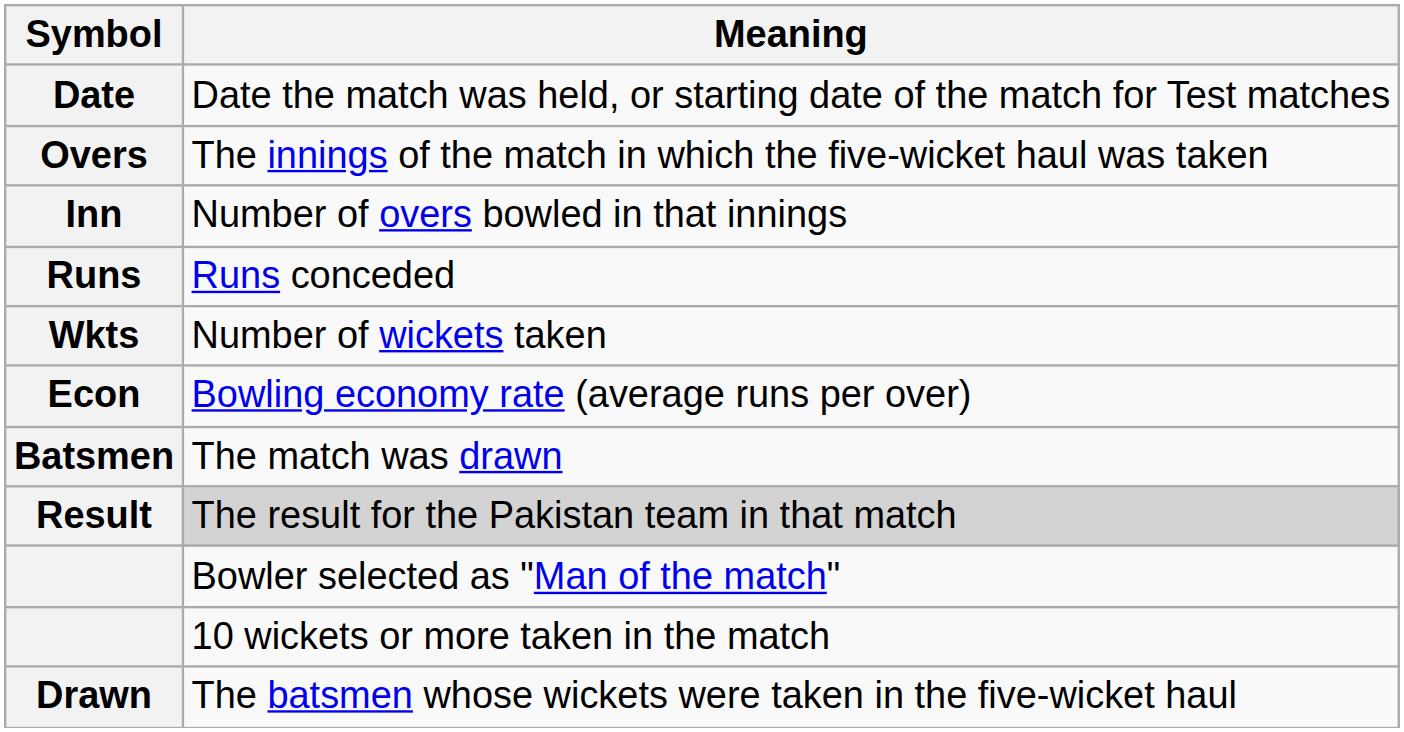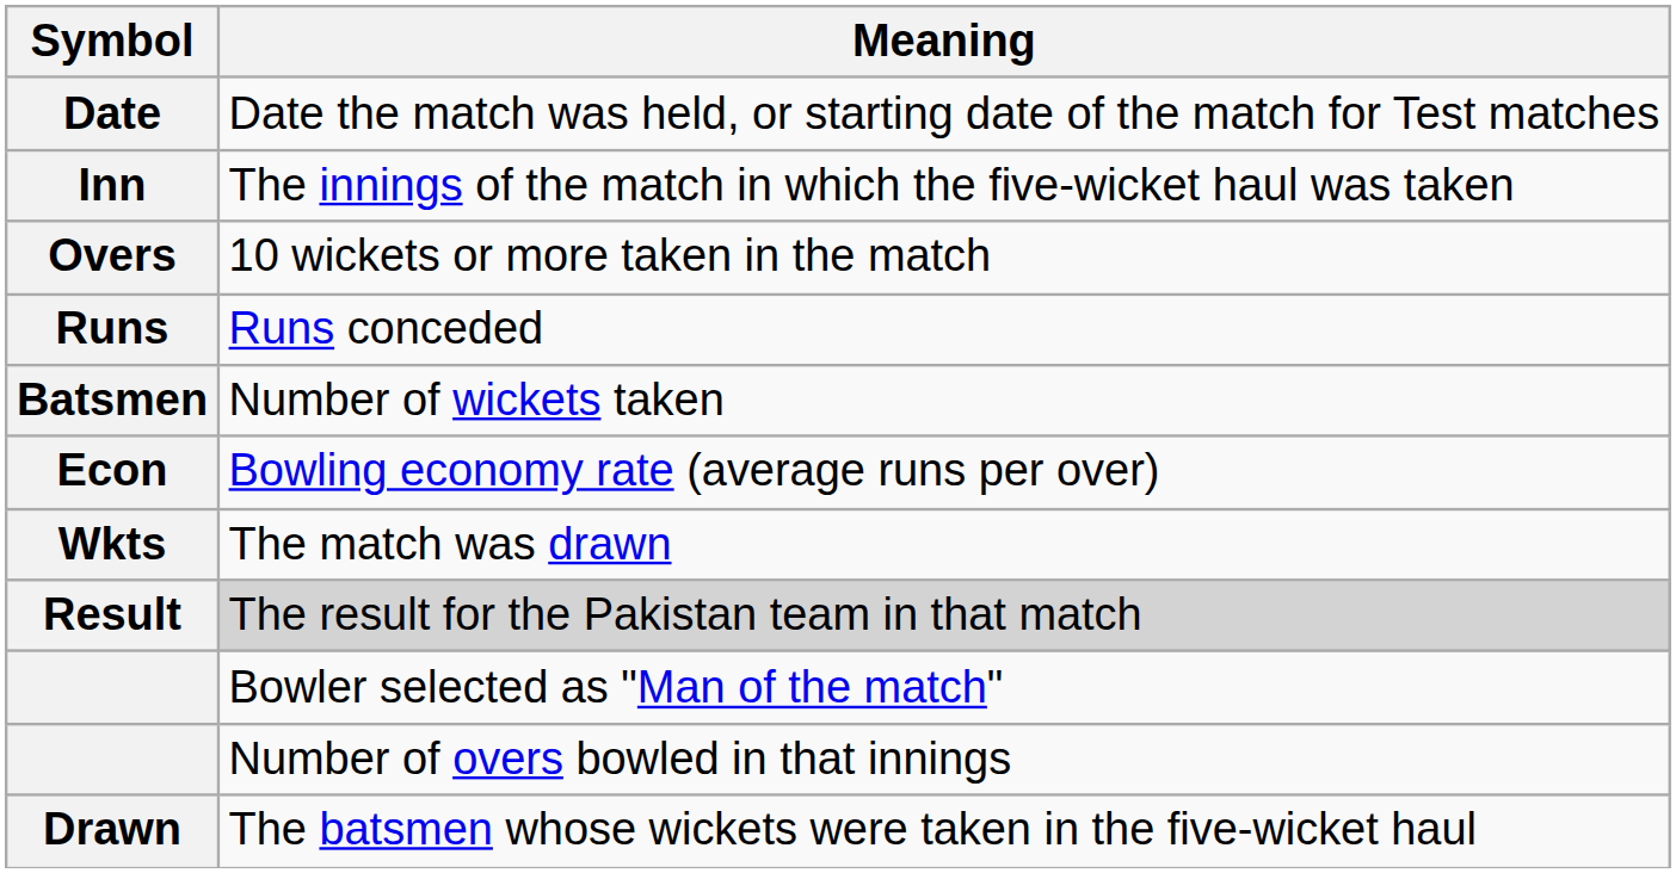row 3 | Symbol: Overs -> Inn
row 4 | Symbol: Inn -> Overs
row 4 | Meaning: Number of overs bowled in that innings -> 10 wickets or more taken in the match
row 6 | Symbol: Wkts -> Batsmen
row 8 | Symbol: Batsmen -> Wkts
row 11 | Meaning: 10 wickets or more taken in the match -> Number of overs bowled in that innings
